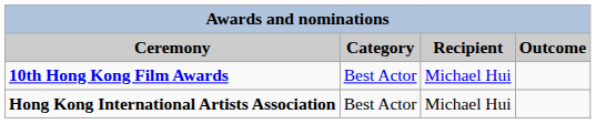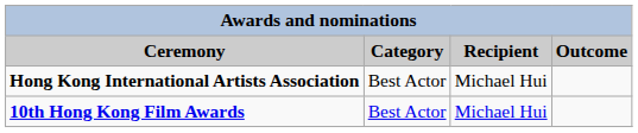rows swapped: 10th Hong Kong Film Awards <-> Hong Kong International Artists Association
